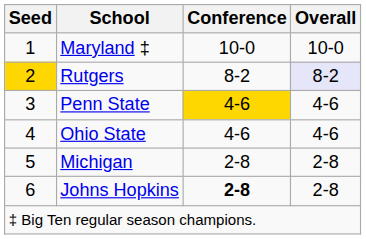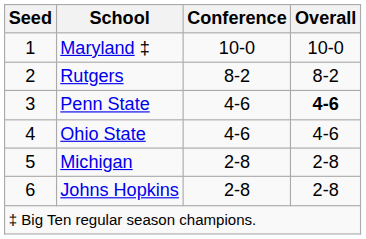Rutgers | Seed: gold background -> no background
Rutgers | Overall: lavender background -> no background
Penn State | Conference: gold background -> no background
Penn State | Overall: normal -> bold
Johns Hopkins | Conference: bold -> normal
